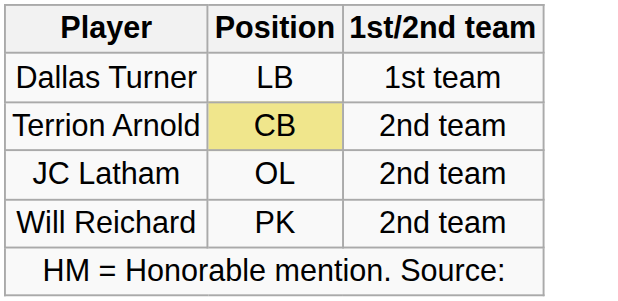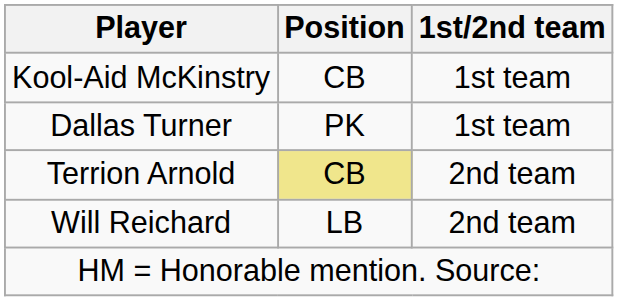+ row: Kool-Aid McKinstry | CB | 1st team
Dallas Turner | Position: LB -> PK
- row: JC Latham | OL | 2nd team
Will Reichard | Position: PK -> LB
